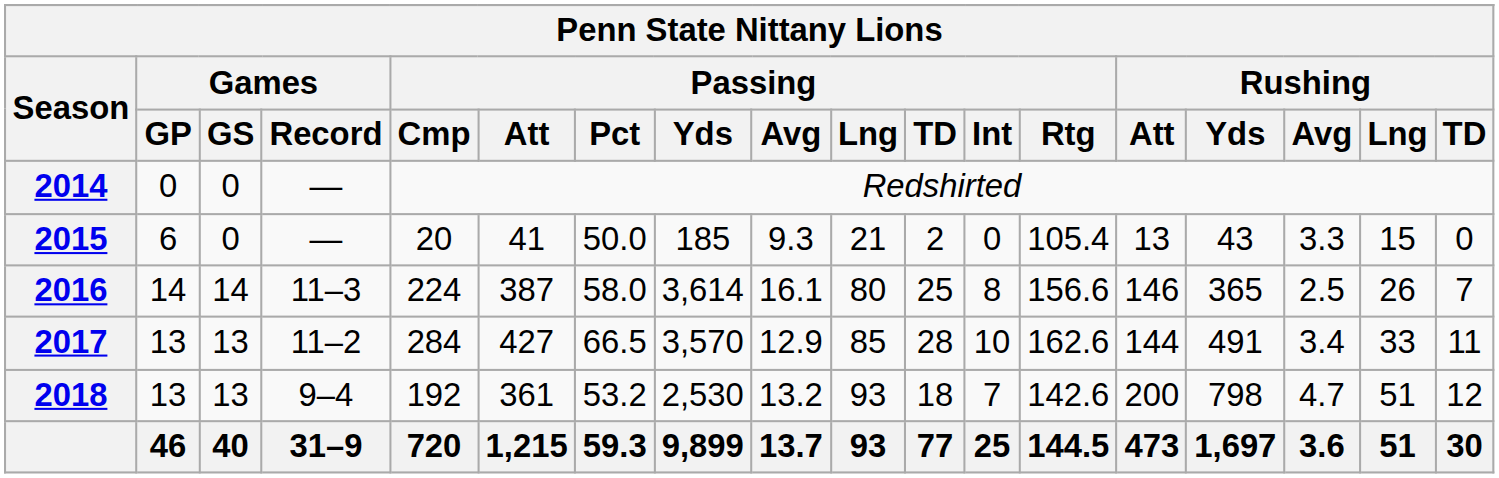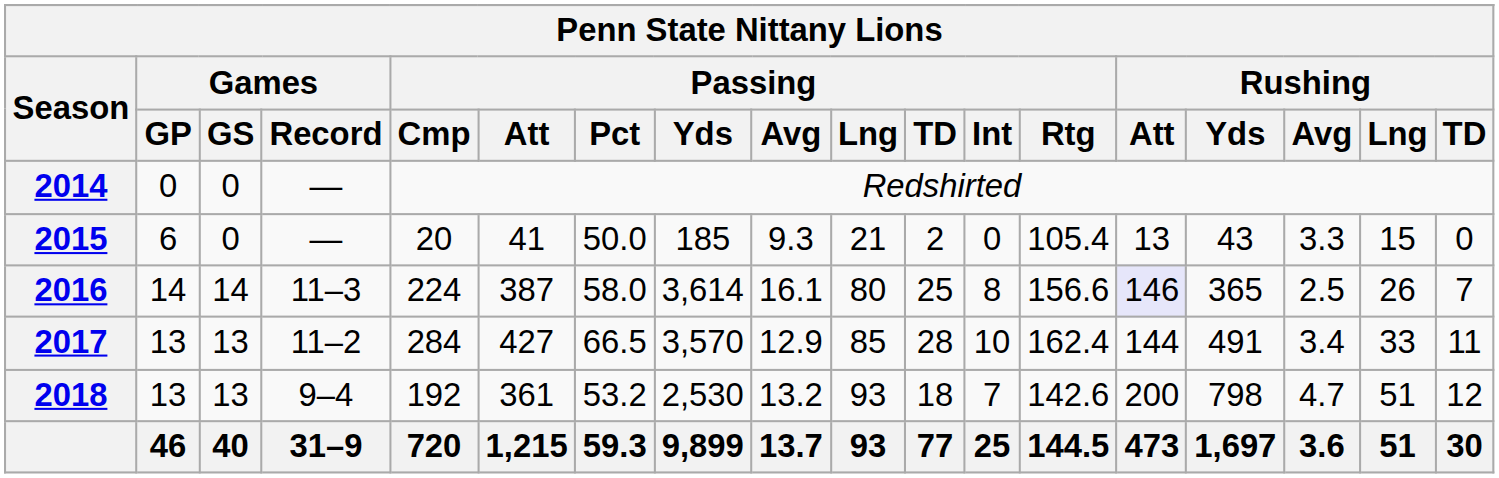2016 | Rushing / Att: no background -> lavender background
2017 | Passing / Rtg: 162.6 -> 162.4
